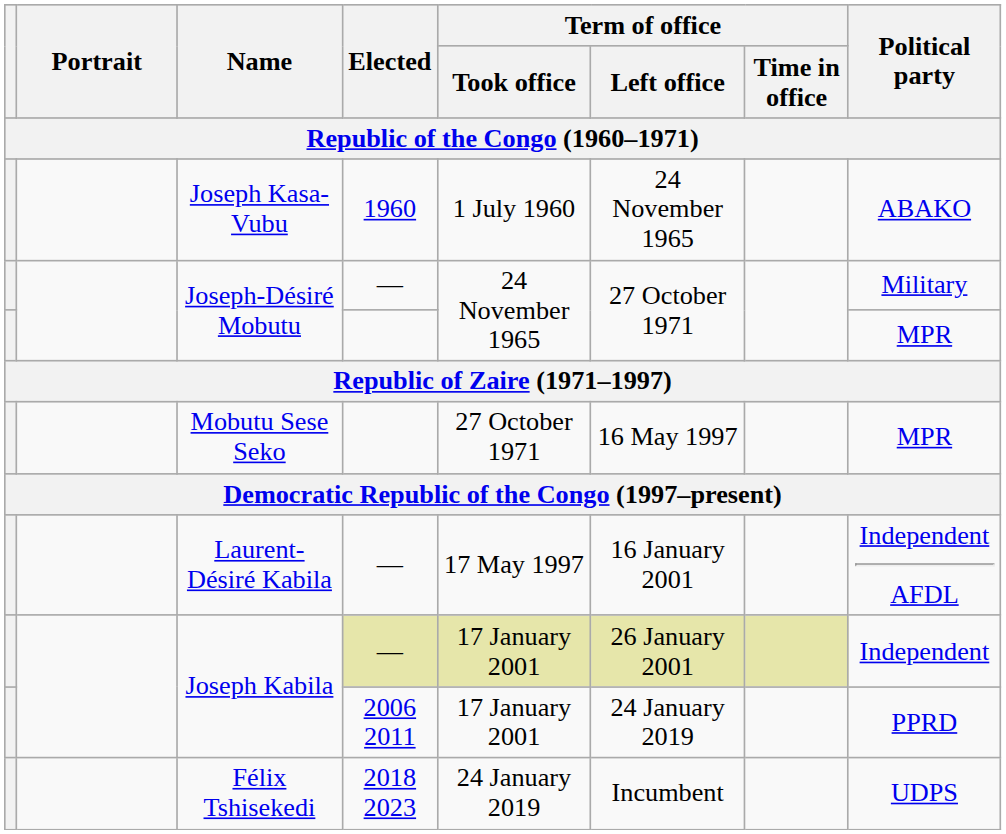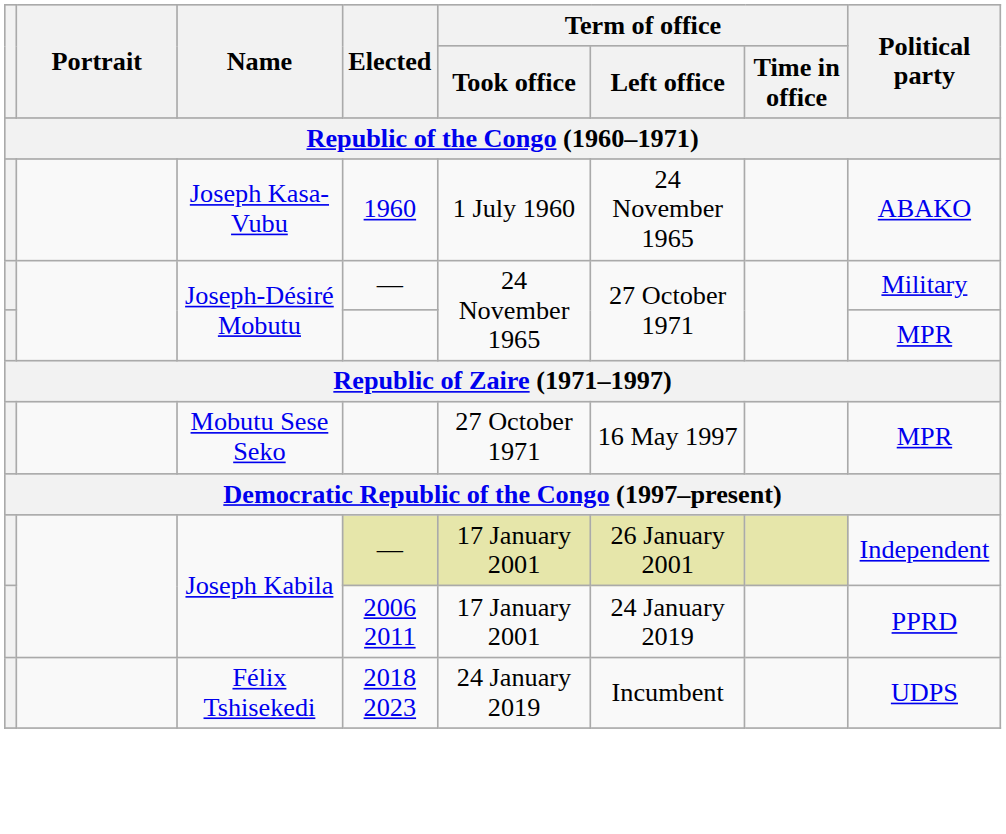- row: Laurent-Désiré Kabila | — | 17 May 1997 | 16 January 2001 | Independent AFDL
